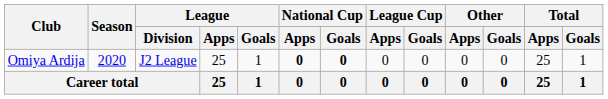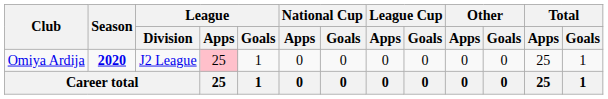Omiya Ardija | Season: normal -> bold
Omiya Ardija | League / Apps: no background -> pink background
Omiya Ardija | National Cup / Apps: bold -> normal
Omiya Ardija | National Cup / Goals: bold -> normal
